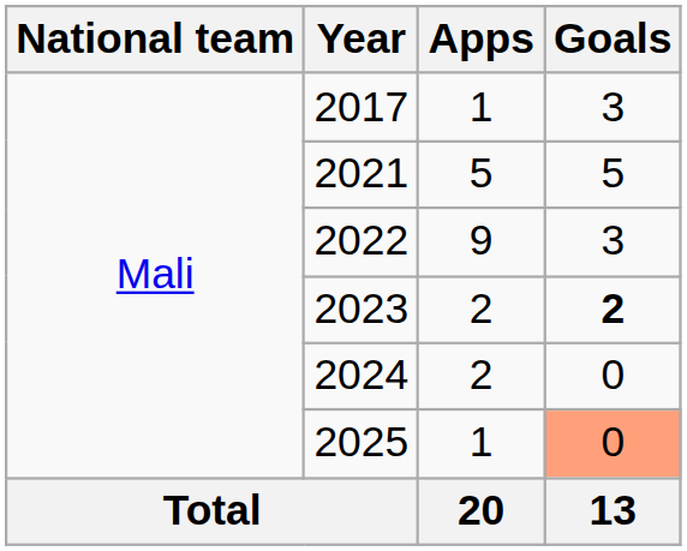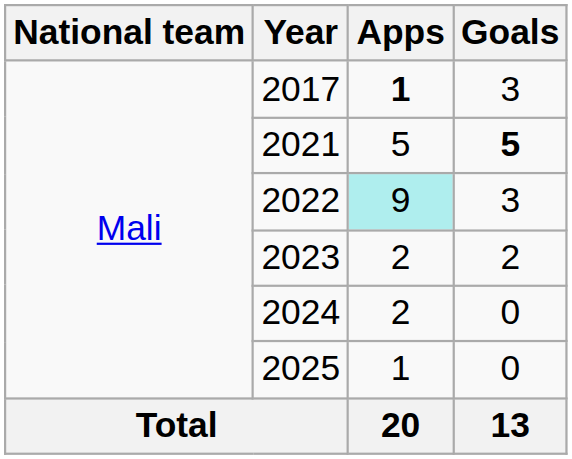2017 | Apps: normal -> bold
2021 | Goals: normal -> bold
2022 | Apps: no background -> paleturquoise background
2023 | Goals: bold -> normal
2025 | Goals: lightsalmon background -> no background
